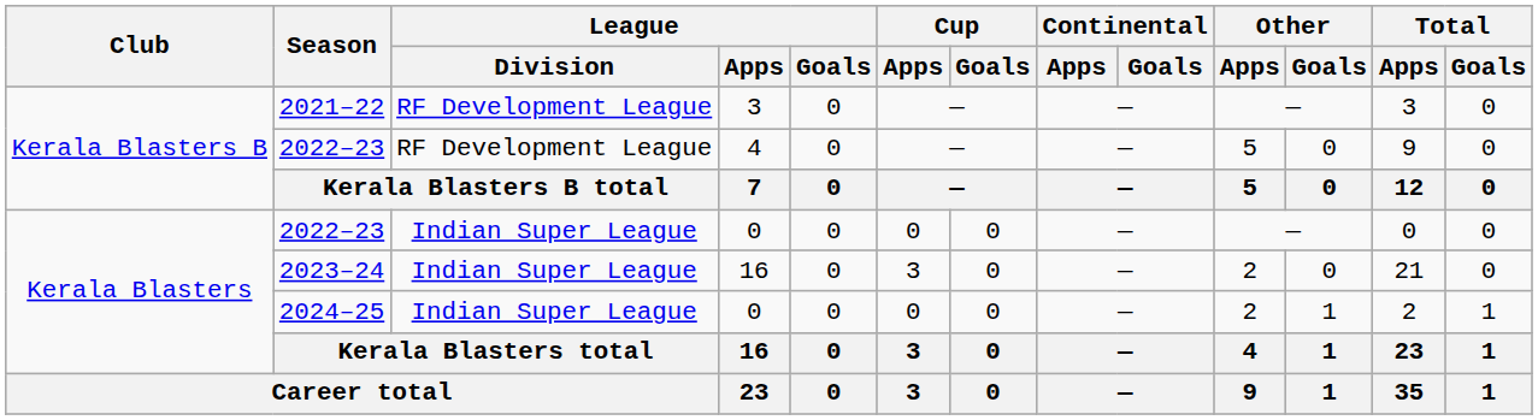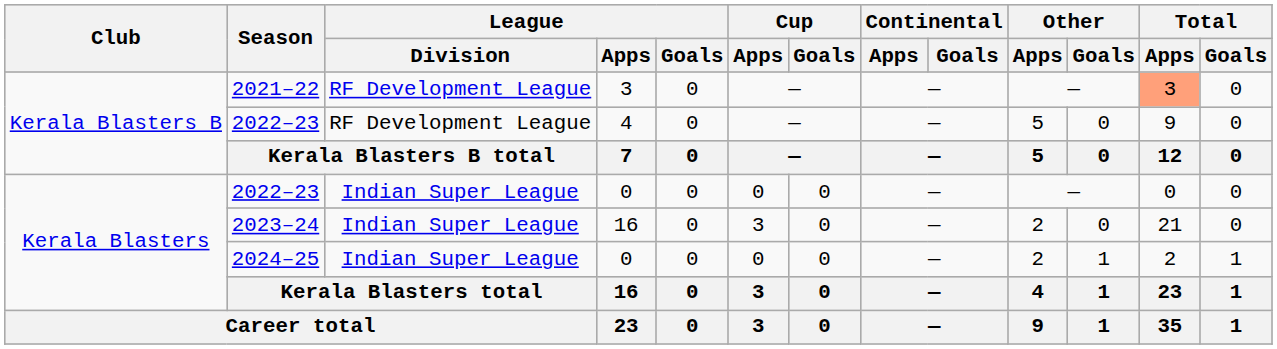2021–22 | Total / Apps: no background -> lightsalmon background
